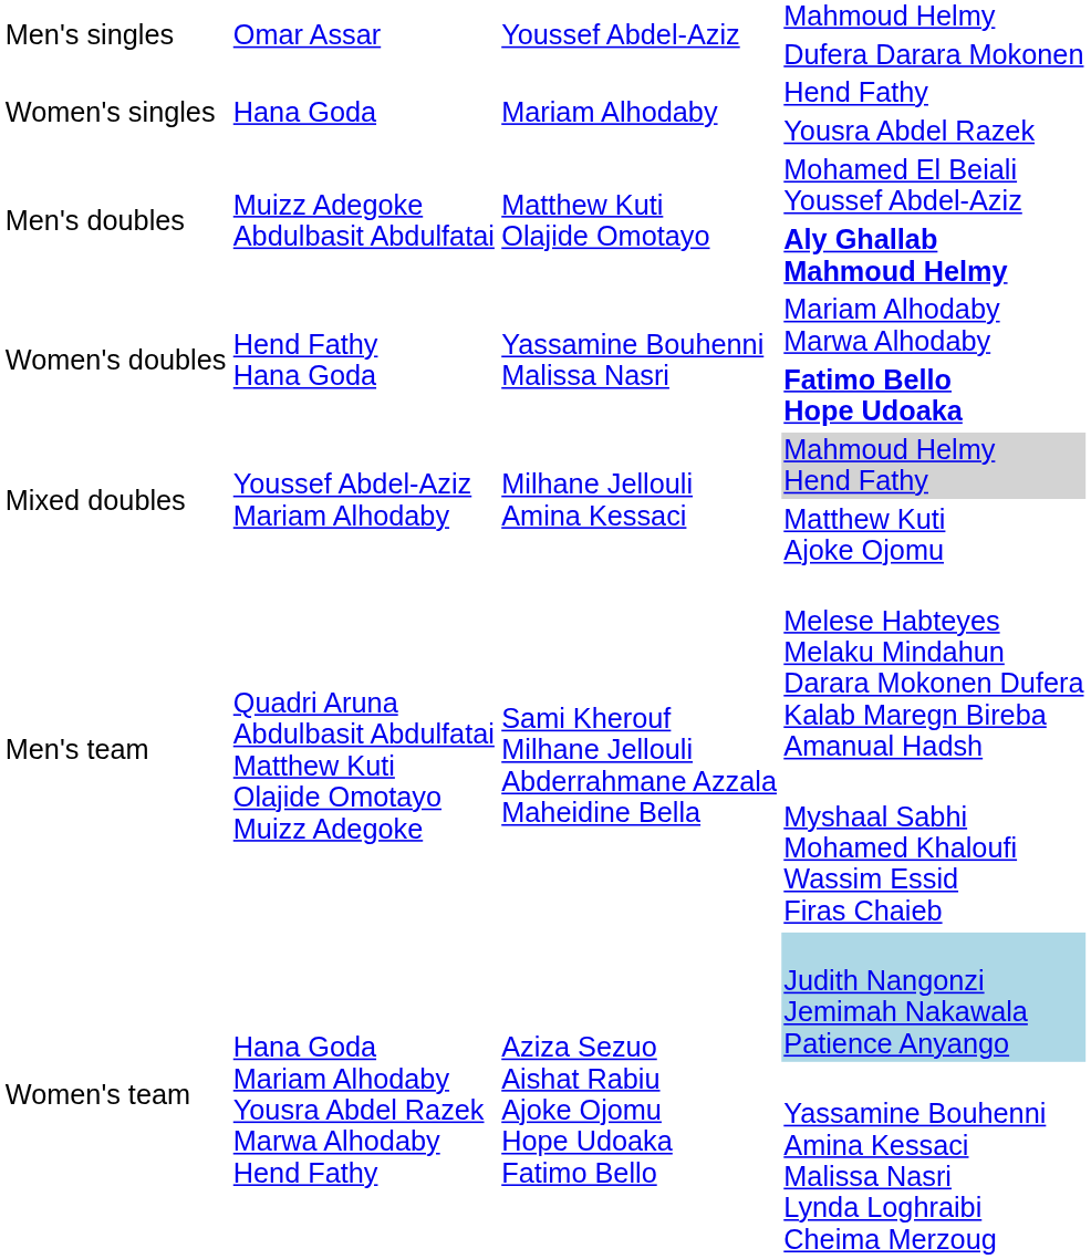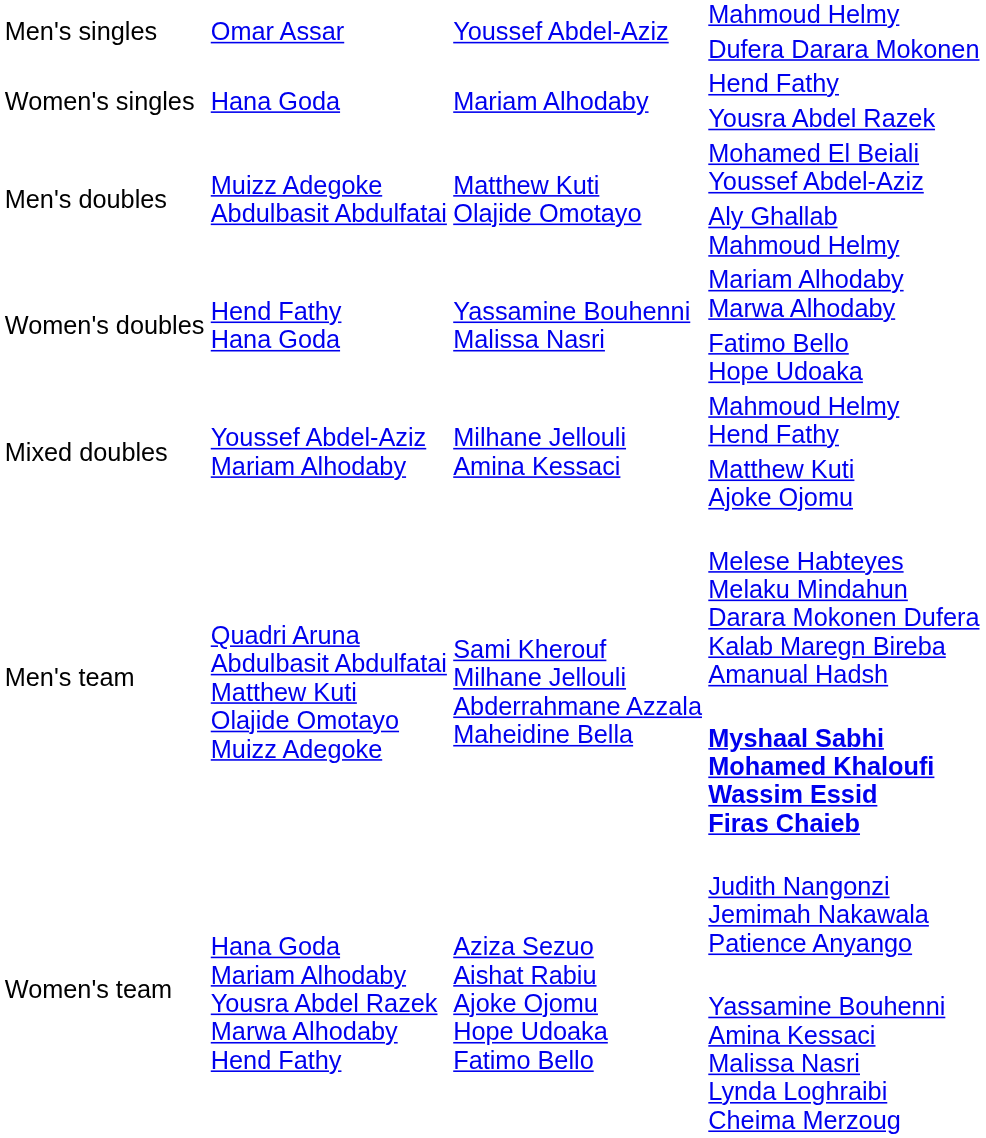Aly Ghallab Mahmoud Helmy | column 4: bold -> normal
Fatimo Bello Hope Udoaka | column 4: bold -> normal
Mahmoud Helmy Hend Fathy | column 4: lightgrey background -> no background
Myshaal Sabhi Mohamed Khaloufi Wassim Essid Firas Chaieb | column 4: normal -> bold
Judith Nangonzi Jemimah Nakawala Patience Anyango | column 4: lightblue background -> no background
